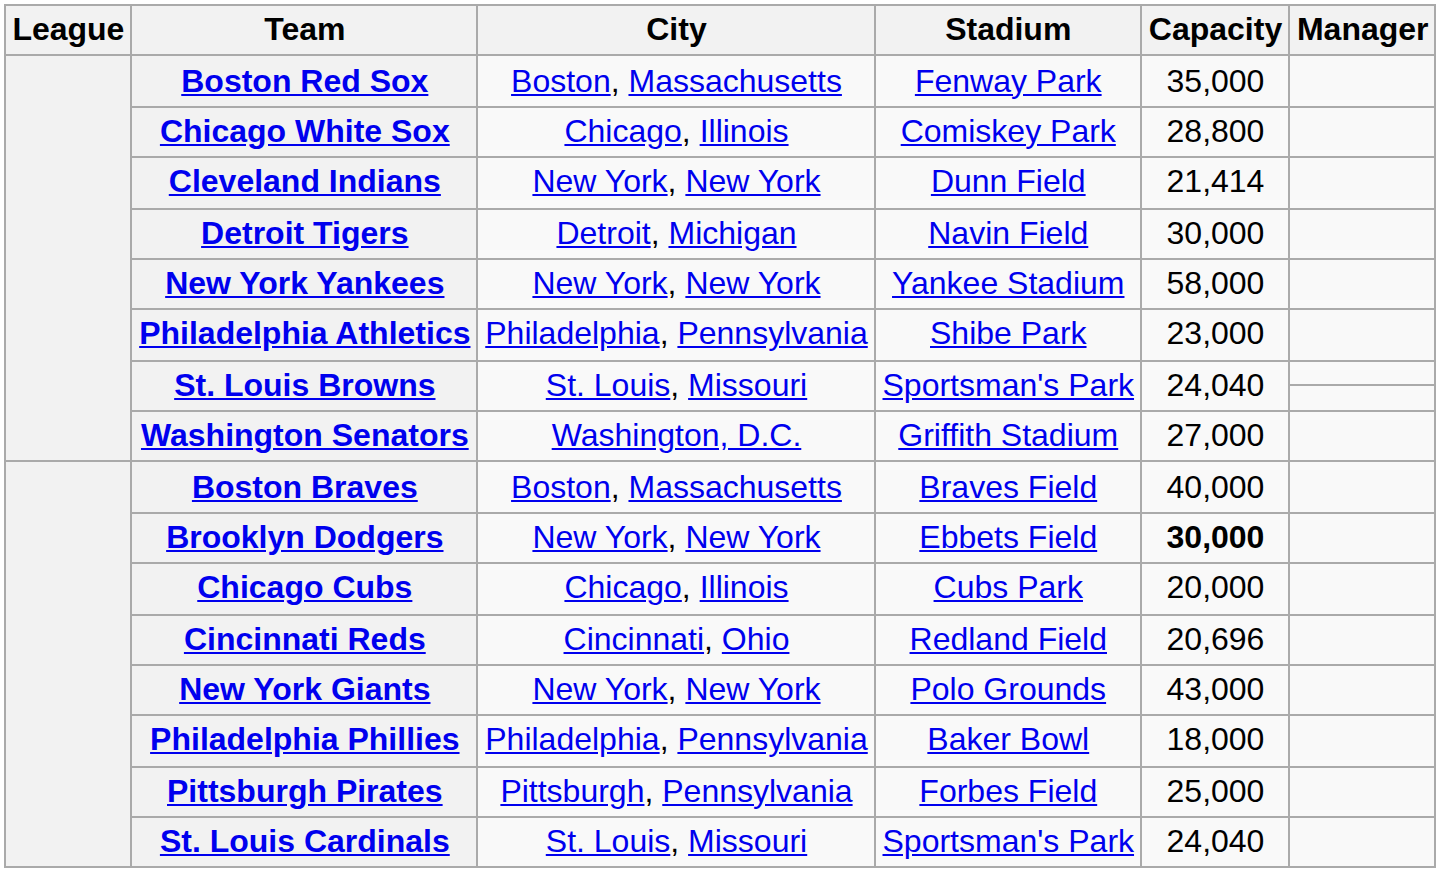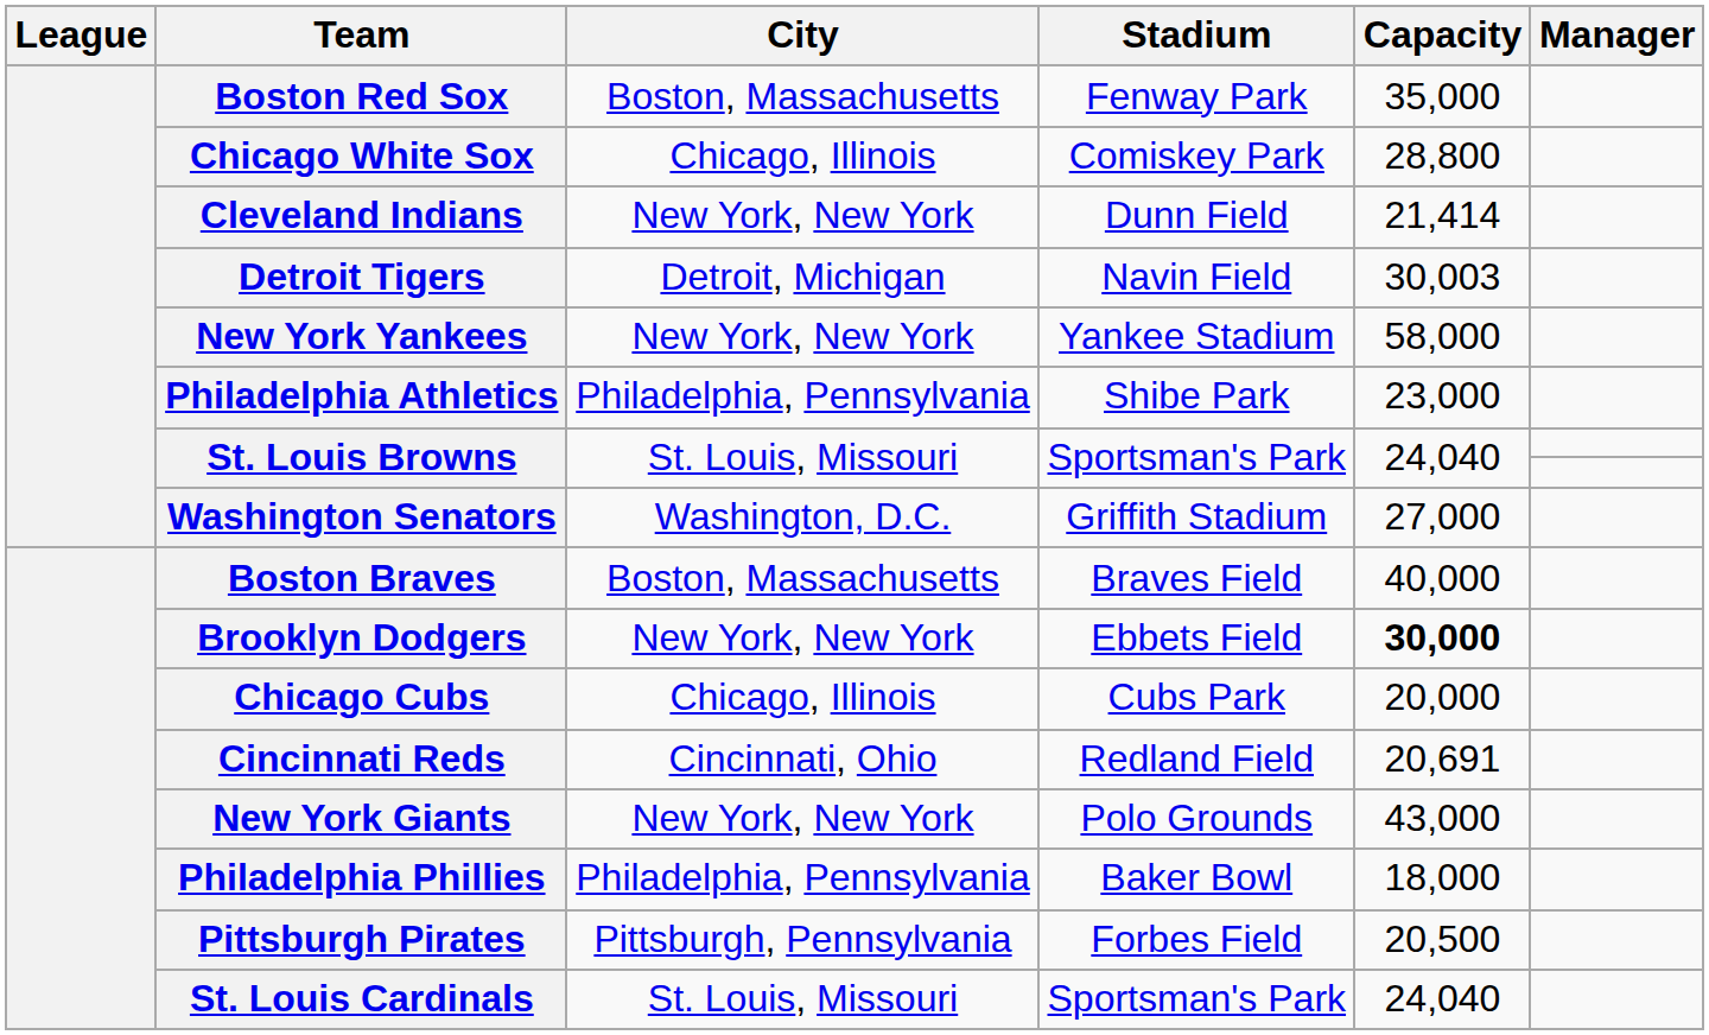Detroit Tigers | Capacity: 30,000 -> 30,003
Cincinnati Reds | Capacity: 20,696 -> 20,691
Pittsburgh Pirates | Capacity: 25,000 -> 20,500
